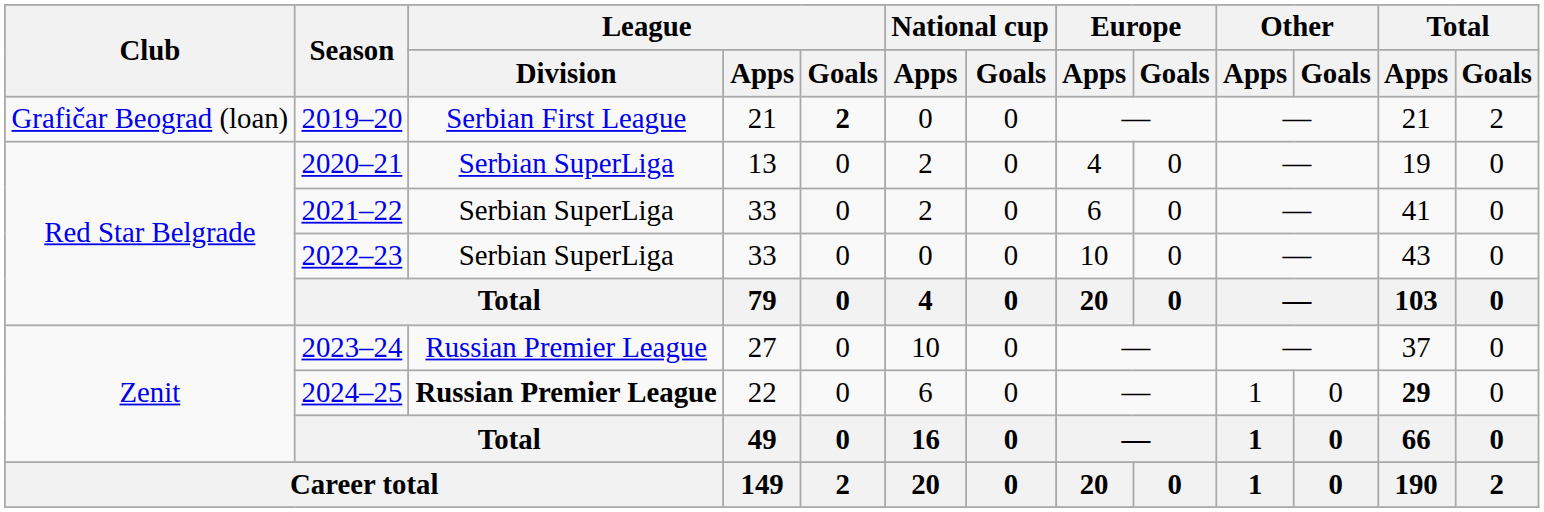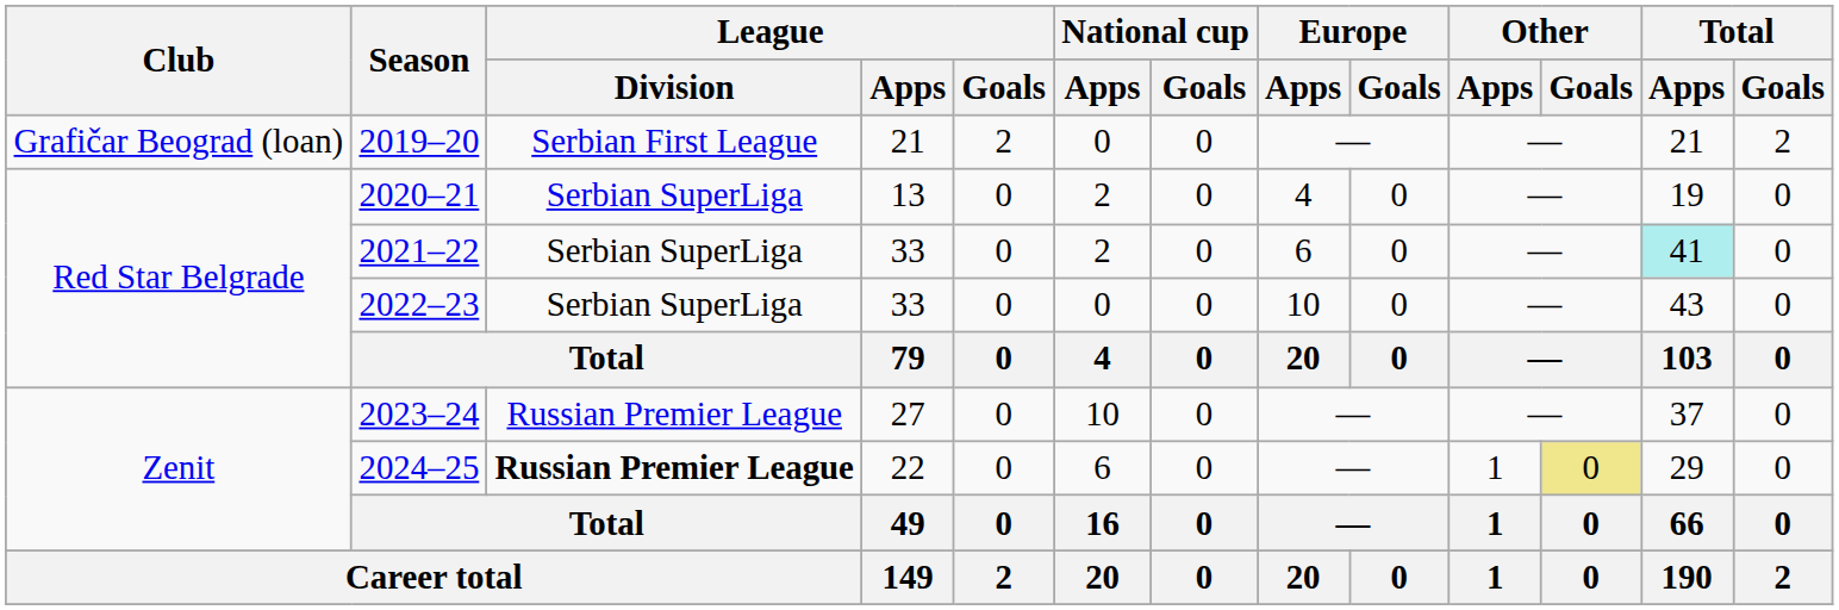2019–20 | League / Goals: bold -> normal
2021–22 | Total / Apps: no background -> paleturquoise background
2024–25 | Other / Goals: no background -> khaki background
2024–25 | Total / Apps: bold -> normal
